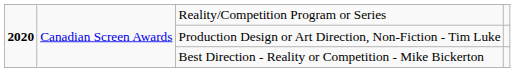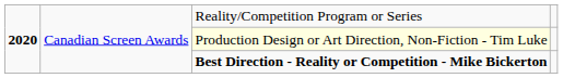Production Design or Art Direction, Non-Fiction - Tim Luke | column 3: no background -> lightyellow background
Best Direction - Reality or Competition - Mike Bickerton | column 3: normal -> bold
